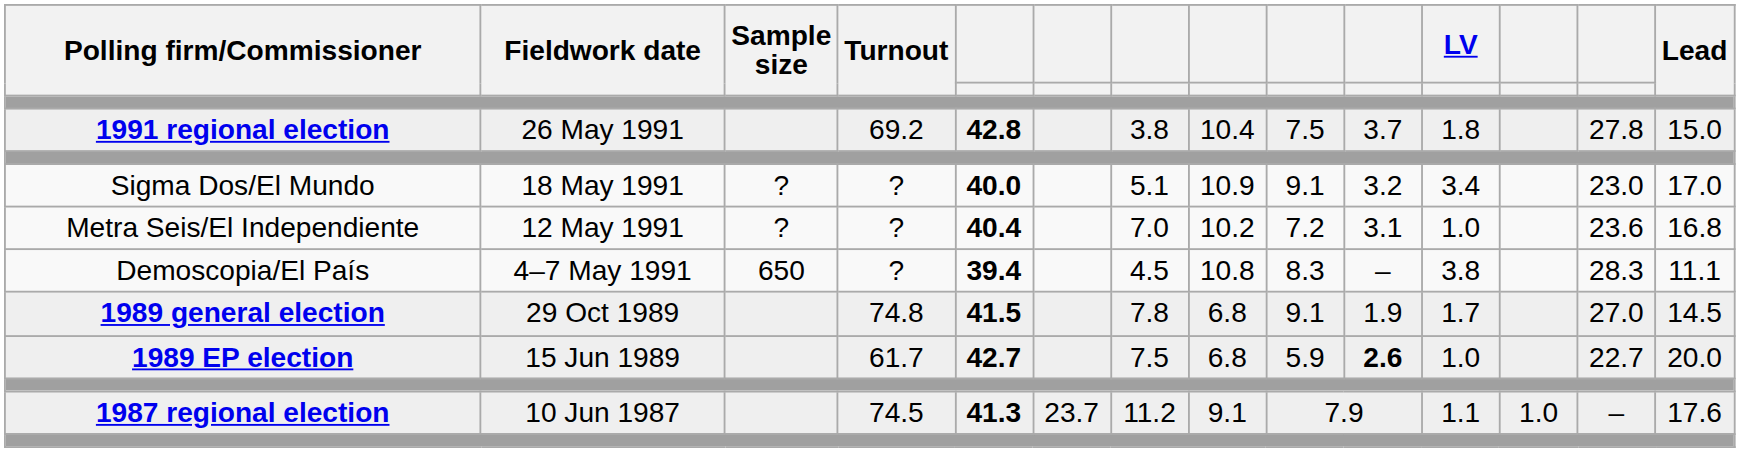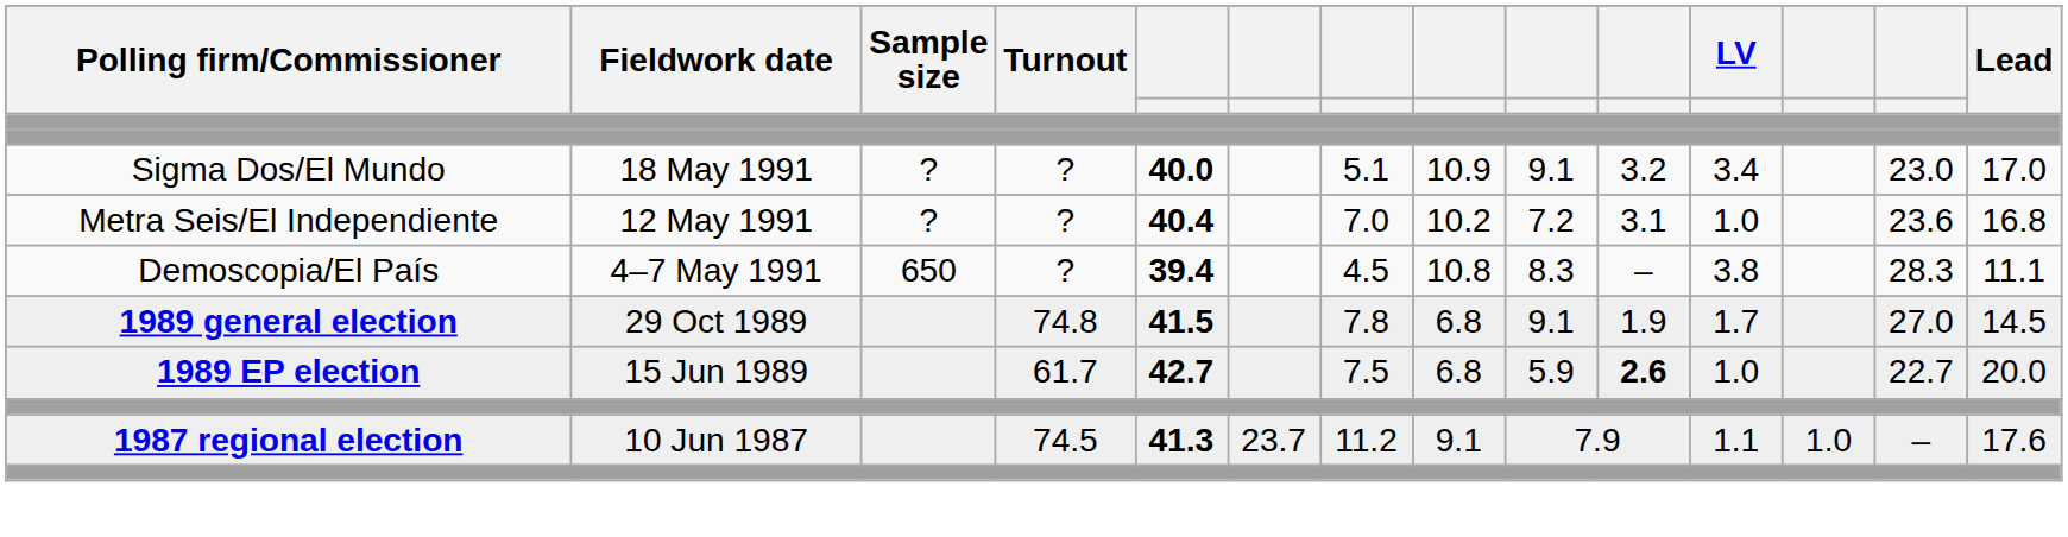- row: 1991 regional election | 26 May 1991 | 69.2 | 42.8 | 3.8 | 10.4 | 7.5 | 3.7 | 1.8 | 27.8 | 15.0
